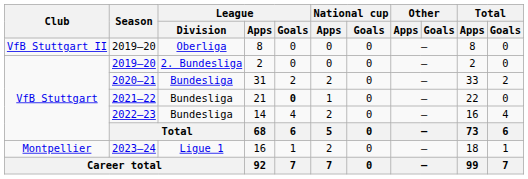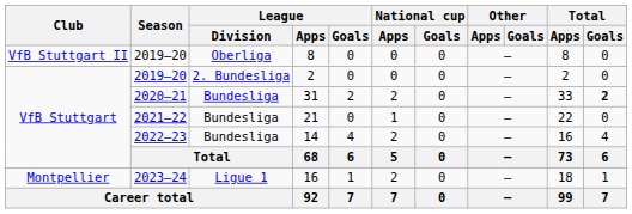31 | Total / Goals: normal -> bold
21 | League / Goals: bold -> normal
